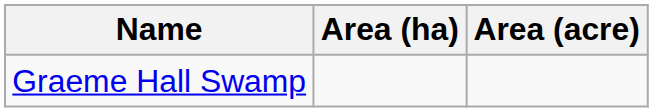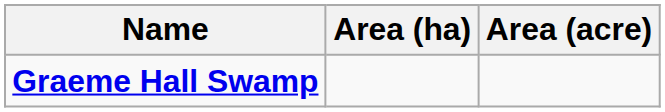Graeme Hall Swamp | Name: normal -> bold
